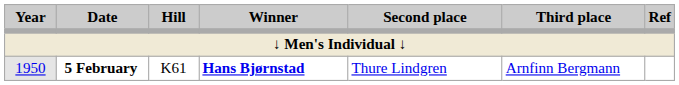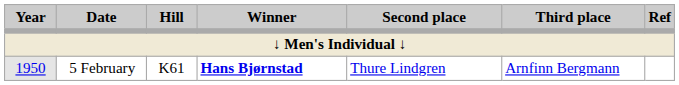1950 | Date: bold -> normal
